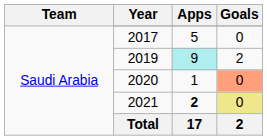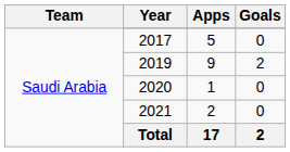2019 | Apps: paleturquoise background -> no background
2020 | Goals: lightsalmon background -> no background
2021 | Apps: bold -> normal
2021 | Goals: khaki background -> no background
